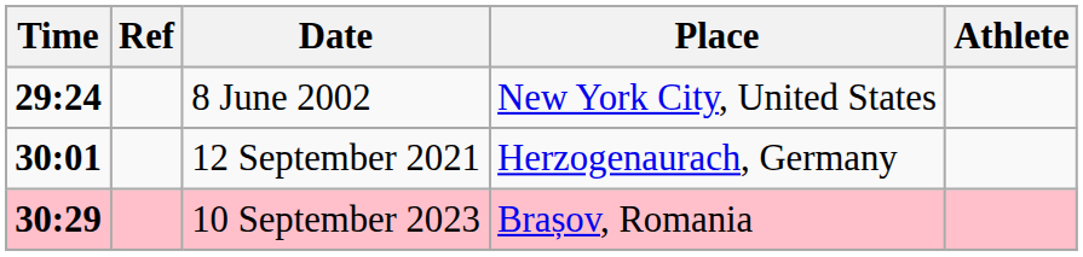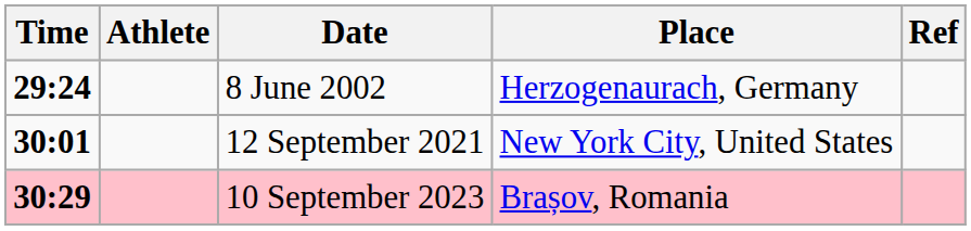columns swapped: Athlete <-> Ref
8 June 2002 | Place: New York City, United States -> Herzogenaurach, Germany
12 September 2021 | Place: Herzogenaurach, Germany -> New York City, United States
